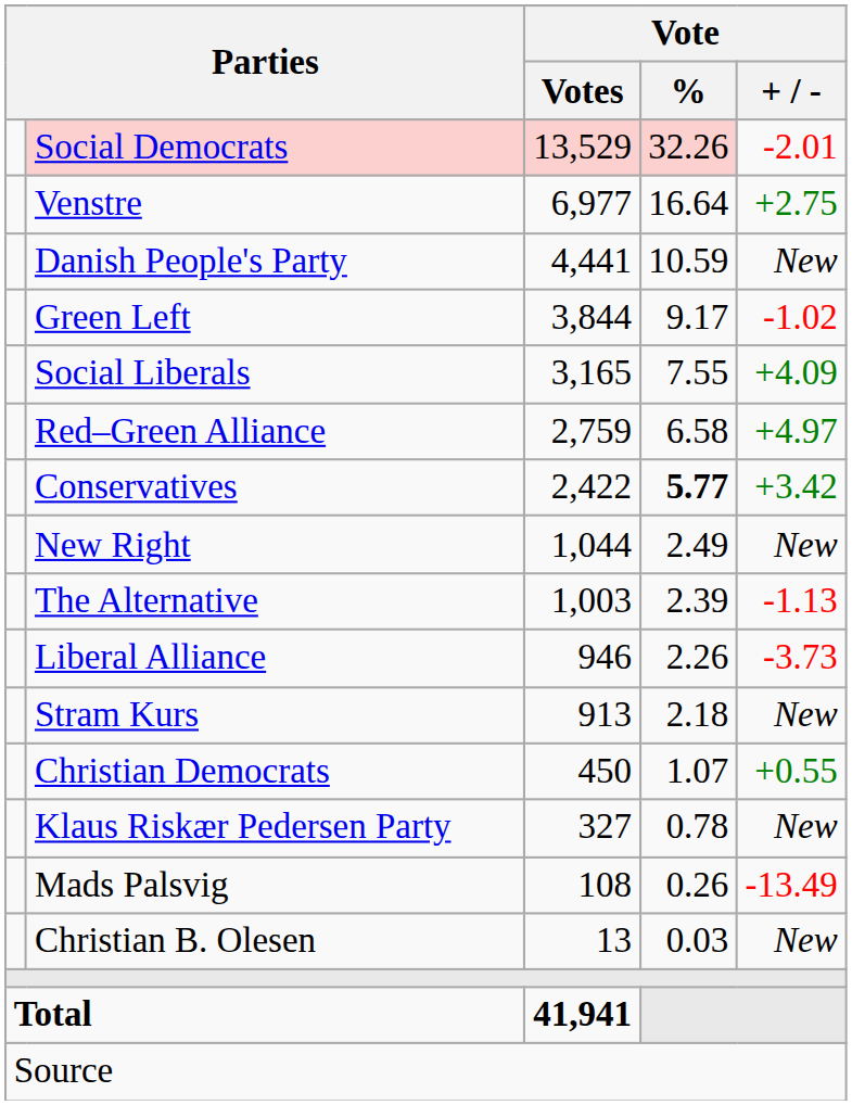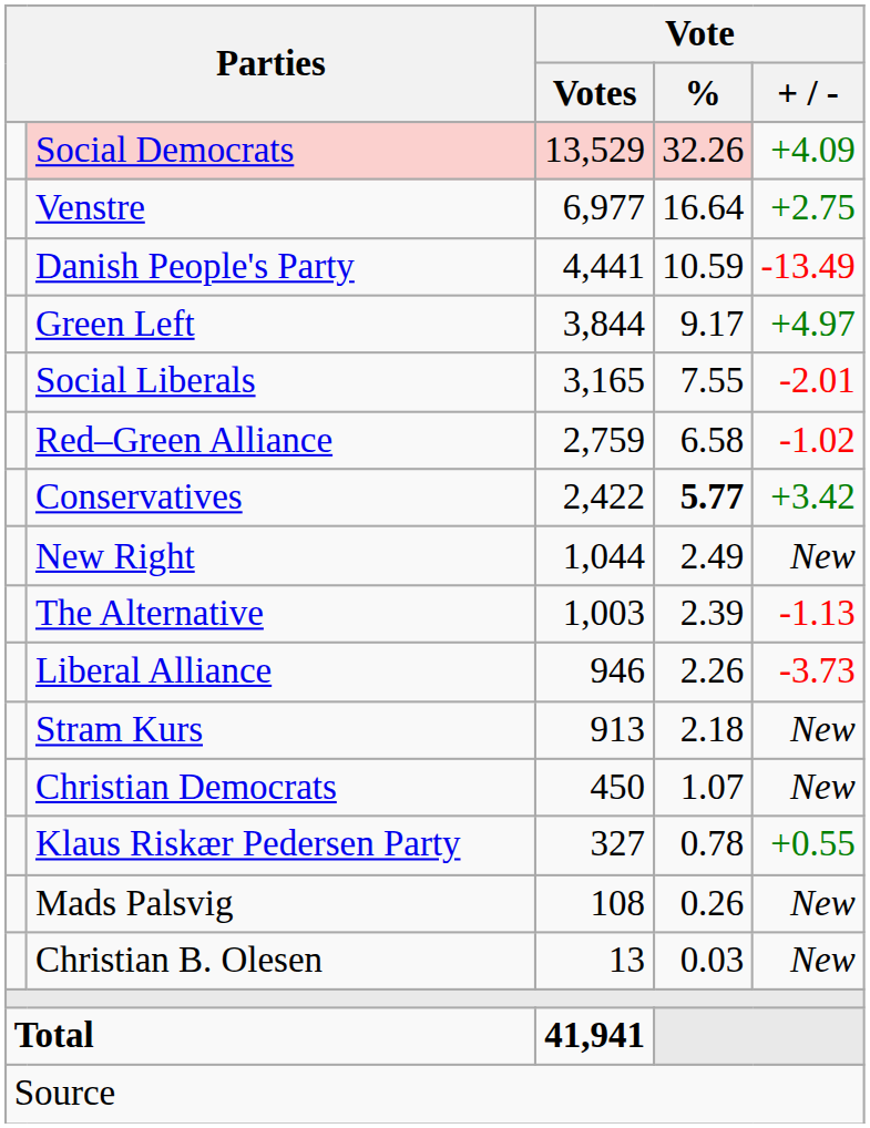Social Democrats | Vote / + / -: -2.01 -> +4.09
Danish People's Party | Vote / + / -: New -> -13.49
Green Left | Vote / + / -: -1.02 -> +4.97
Social Liberals | Vote / + / -: +4.09 -> -2.01
Red–Green Alliance | Vote / + / -: +4.97 -> -1.02
Christian Democrats | Vote / + / -: +0.55 -> New
Klaus Riskær Pedersen Party | Vote / + / -: New -> +0.55
Mads Palsvig | Vote / + / -: -13.49 -> New
